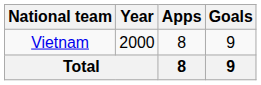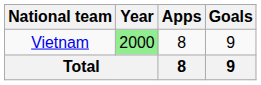Vietnam | Year: no background -> lightgreen background
